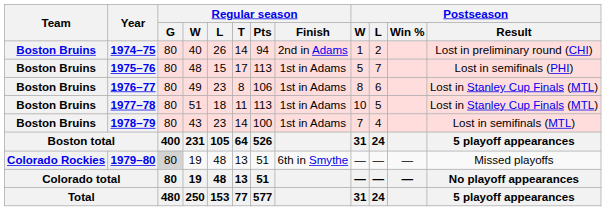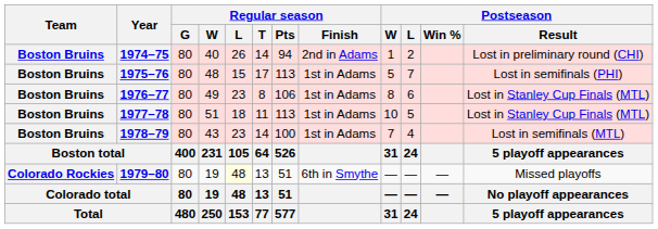1979–80 | Regular season / G: lightgrey background -> no background
1979–80 | Regular season / L: no background -> lightyellow background
